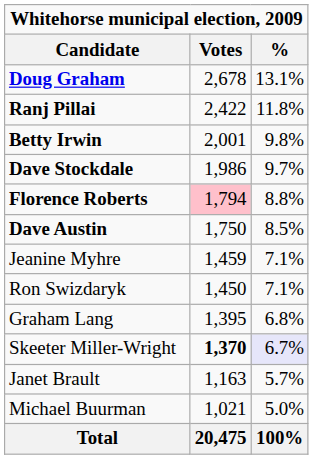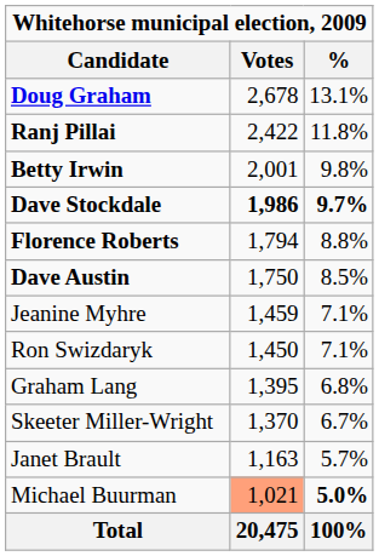Dave Stockdale | Votes: normal -> bold
Dave Stockdale | %: normal -> bold
Florence Roberts | Votes: pink background -> no background
Skeeter Miller-Wright | Votes: bold -> normal
Skeeter Miller-Wright | %: lavender background -> no background
Michael Buurman | Votes: no background -> lightsalmon background
Michael Buurman | %: normal -> bold
